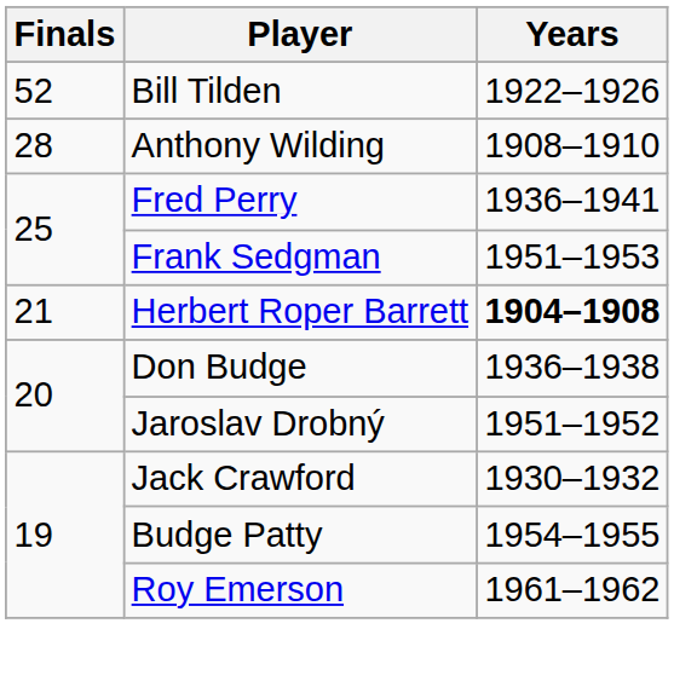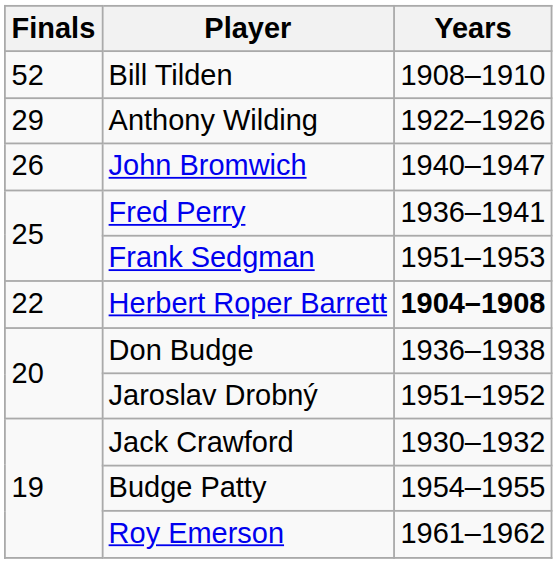Bill Tilden | Years: 1922–1926 -> 1908–1910
Anthony Wilding | Finals: 28 -> 29
Anthony Wilding | Years: 1908–1910 -> 1922–1926
+ row: 26 | John Bromwich | 1940–1947
Herbert Roper Barrett | Finals: 21 -> 22
